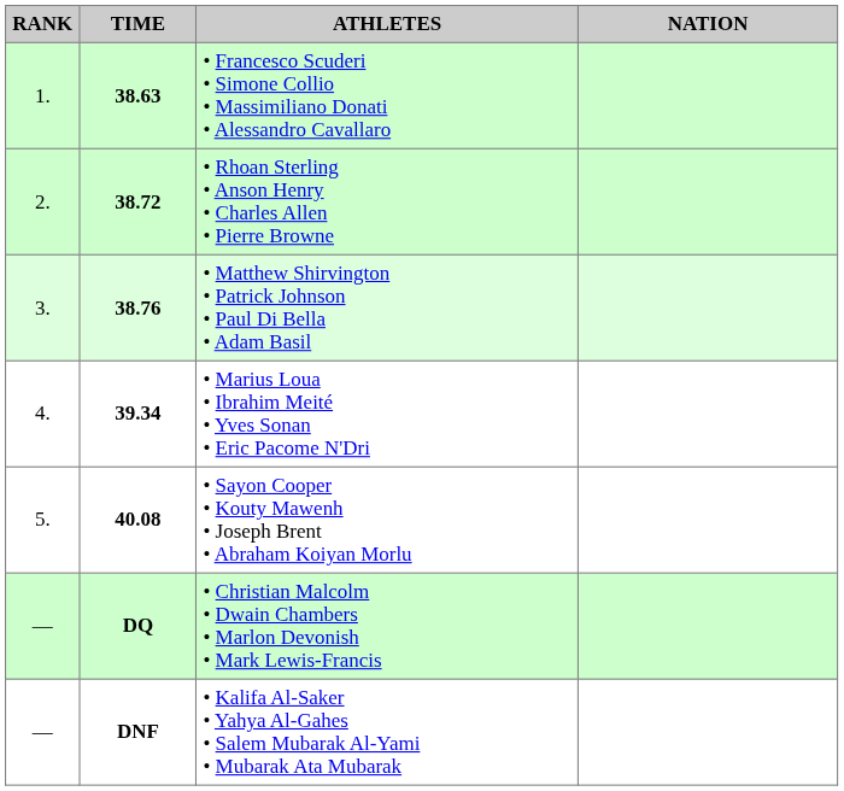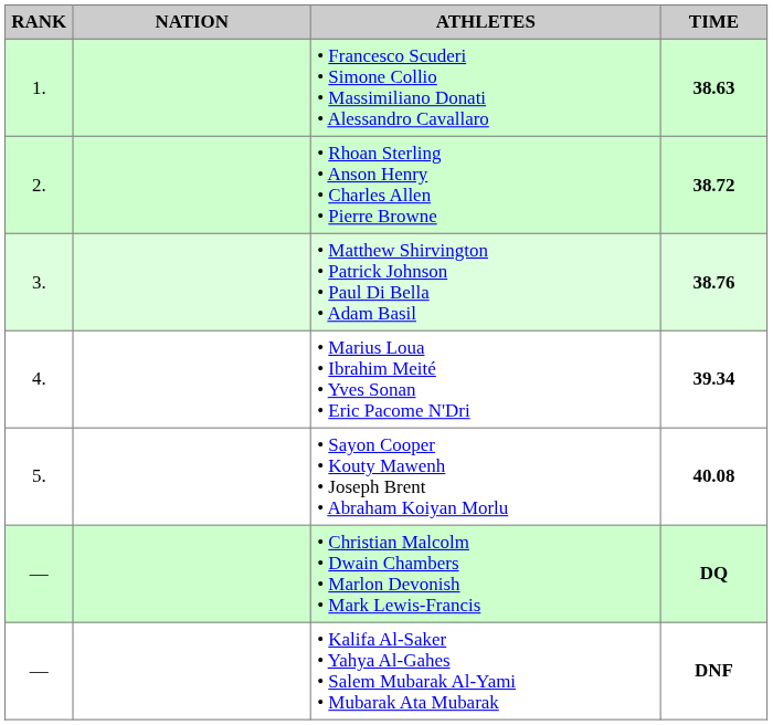columns swapped: NATION <-> TIME
